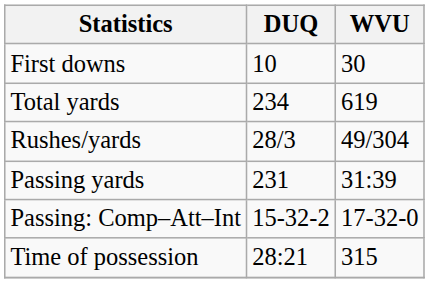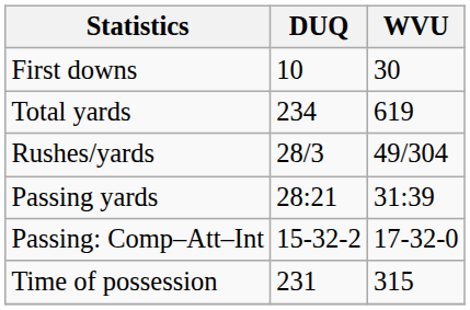Passing yards | DUQ: 231 -> 28:21
Time of possession | DUQ: 28:21 -> 231
